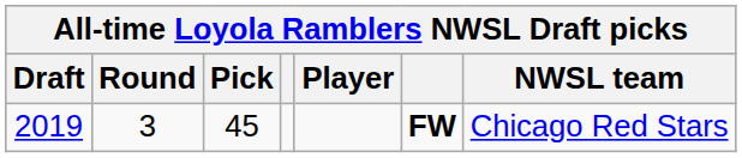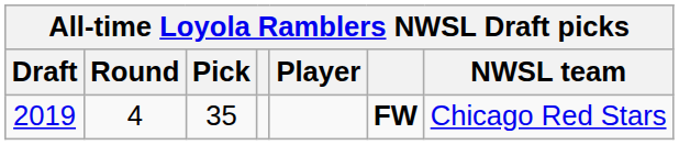2019 | Round: 3 -> 4
2019 | Pick: 45 -> 35
